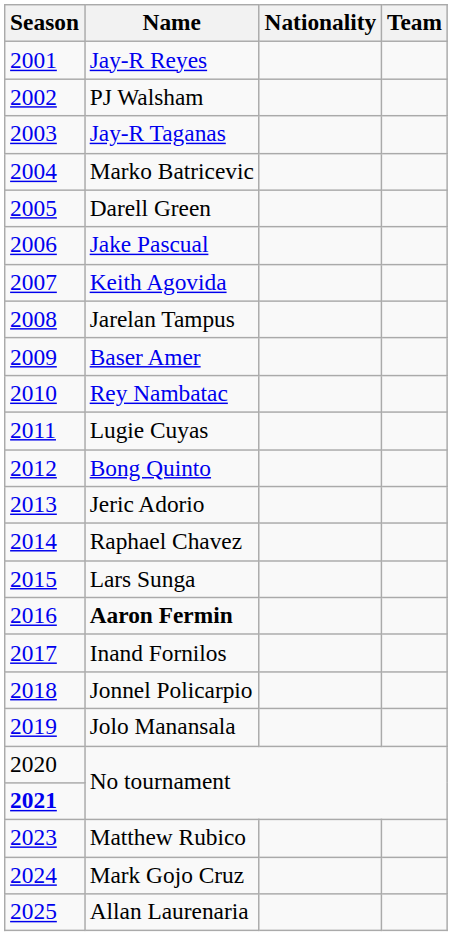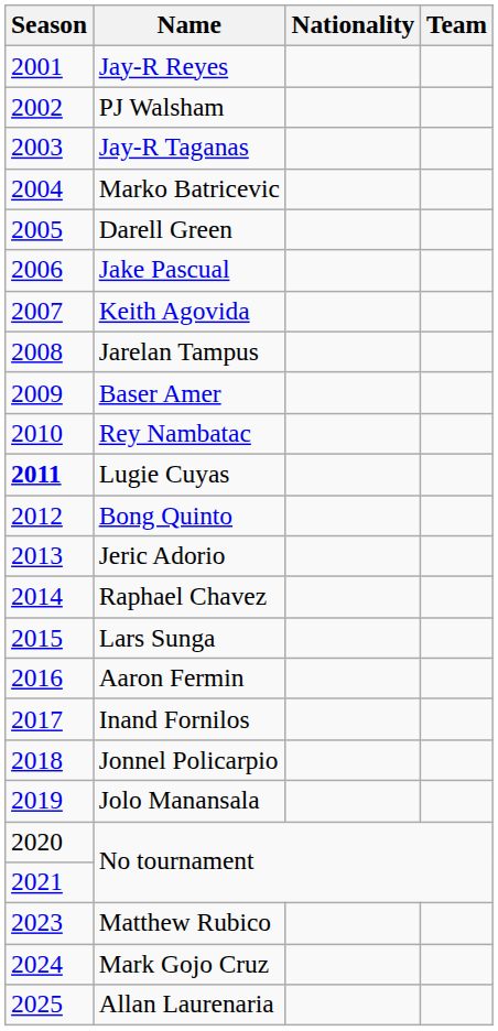Lugie Cuyas | Season: normal -> bold
Aaron Fermin | Name: bold -> normal
2021 / No tournament | Season: bold -> normal
